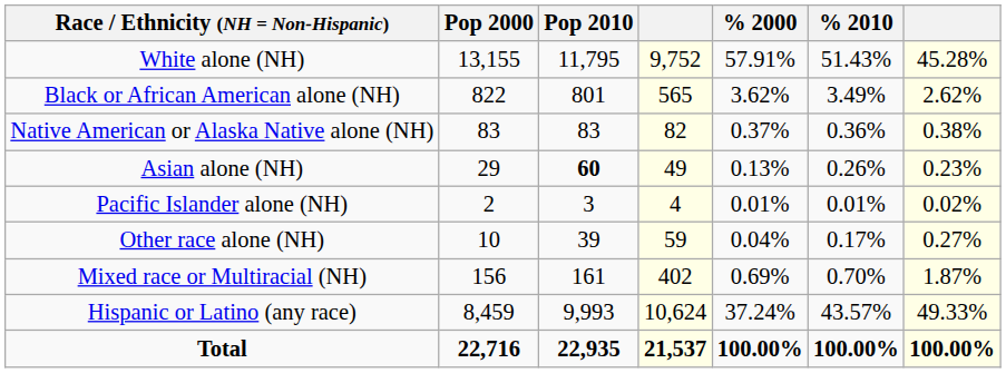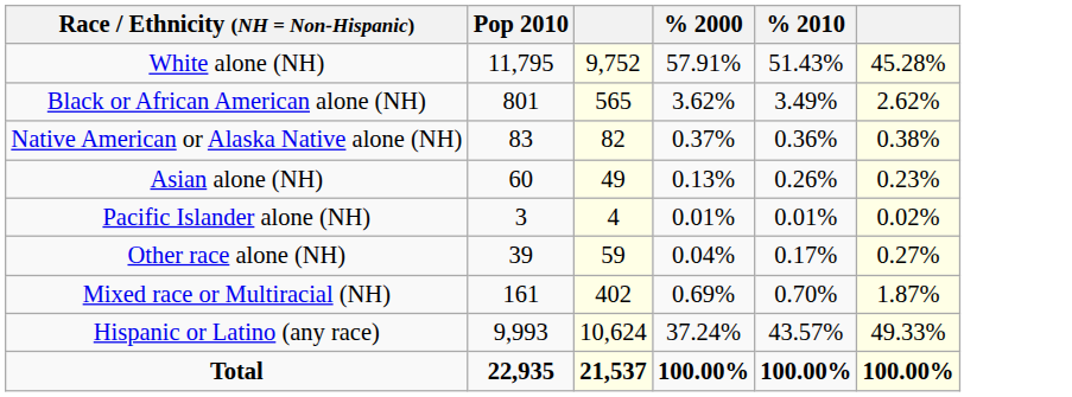- column: Pop 2000 | 13,155 | 822 | 83 | 29 | 2 | 10 | 156 | 8,459 | 22,716
Asian alone (NH) | Pop 2010: bold -> normal
